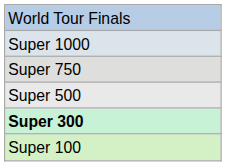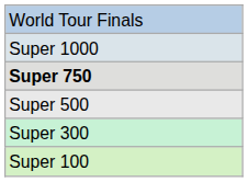row 3 | column 1: normal -> bold
row 5 | column 1: bold -> normal
